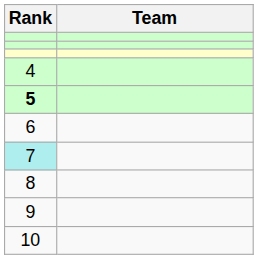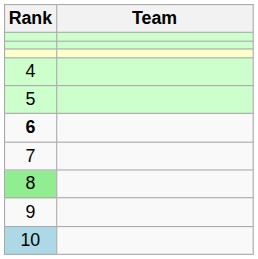row 6 | Rank: bold -> normal
row 7 | Rank: normal -> bold
row 8 | Rank: paleturquoise background -> no background
row 9 | Rank: no background -> lightgreen background
row 11 | Rank: no background -> lightblue background
